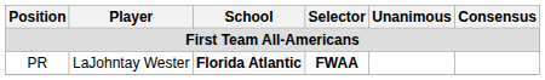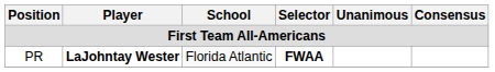PR | Player: normal -> bold
PR | School: bold -> normal
